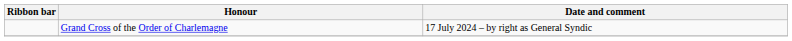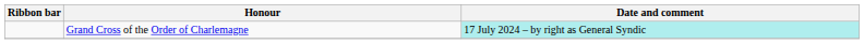Grand Cross of the Order of Charlemagne | Date and comment: no background -> paleturquoise background
